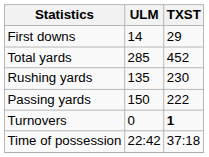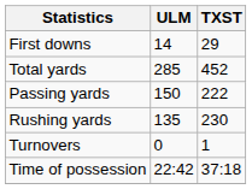rows swapped: Rushing yards <-> Passing yards
Turnovers | TXST: bold -> normal
